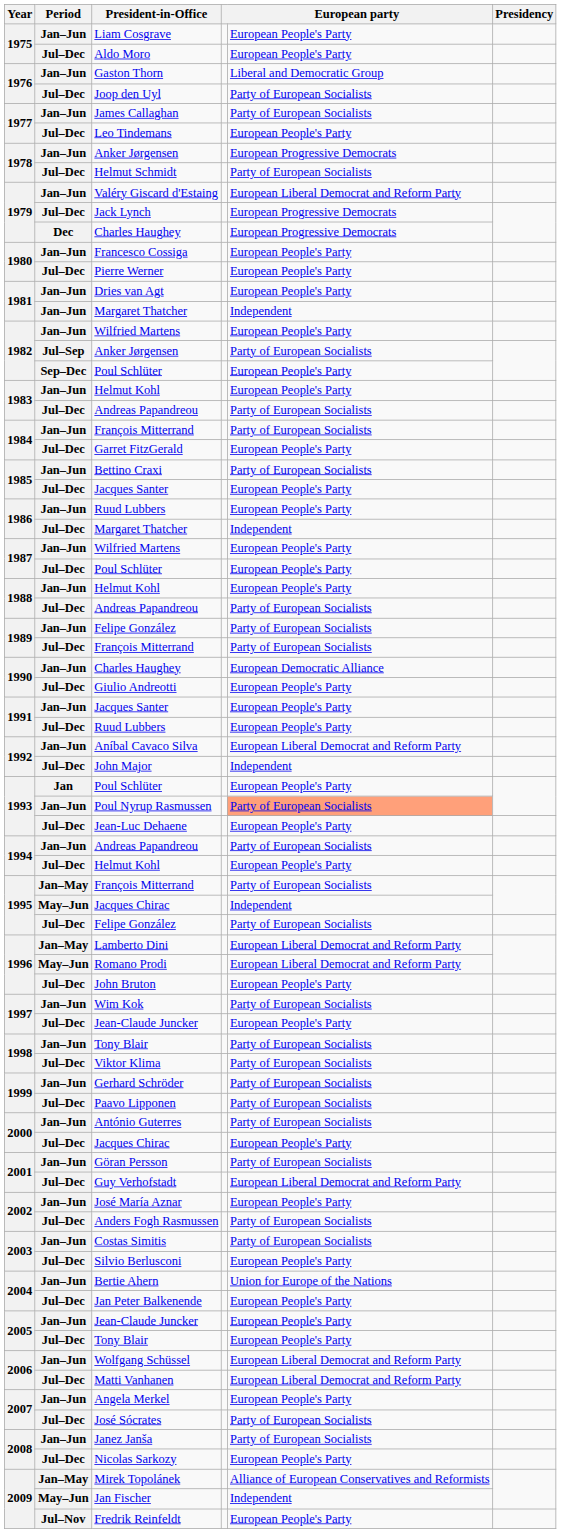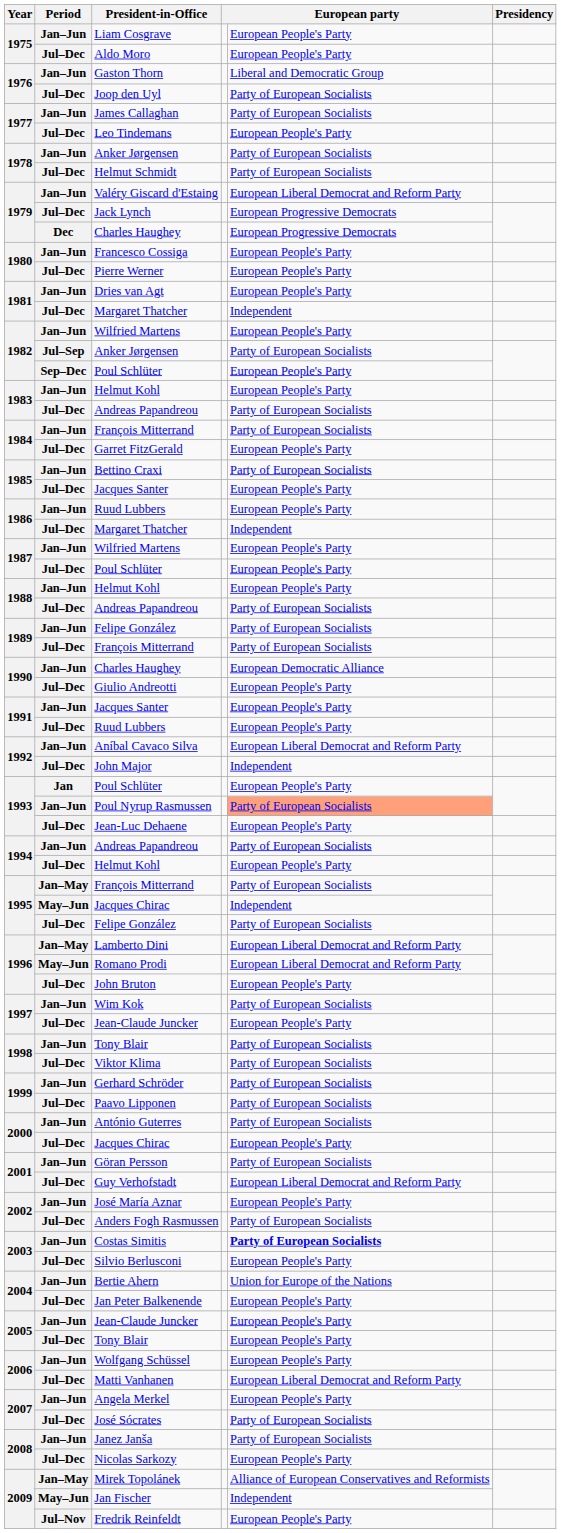1978 / Anker Jørgensen | column 5: European Progressive Democrats -> Party of European Socialists
1981 / Margaret Thatcher | Period: Jan–Jun -> Jul–Dec
Costas Simitis | column 5: normal -> bold
Wolfgang Schüssel | column 5: European Liberal Democrat and Reform Party -> European People's Party
